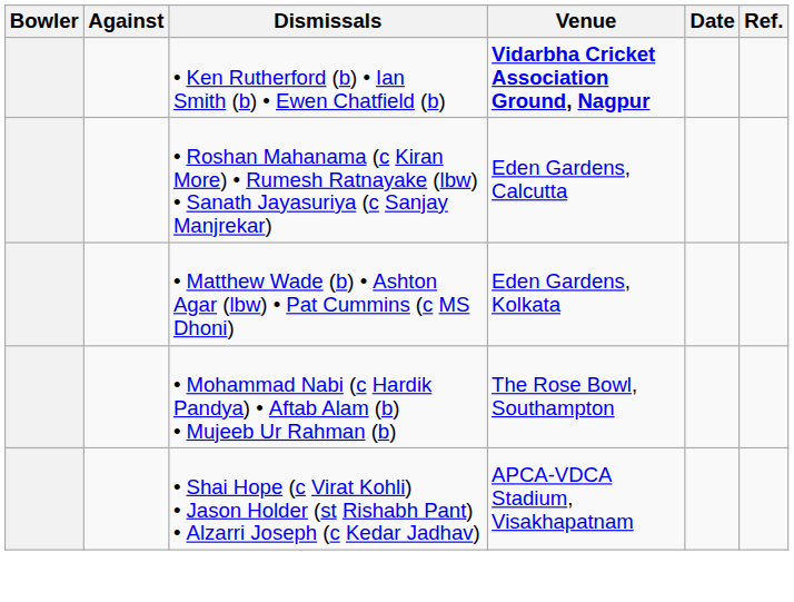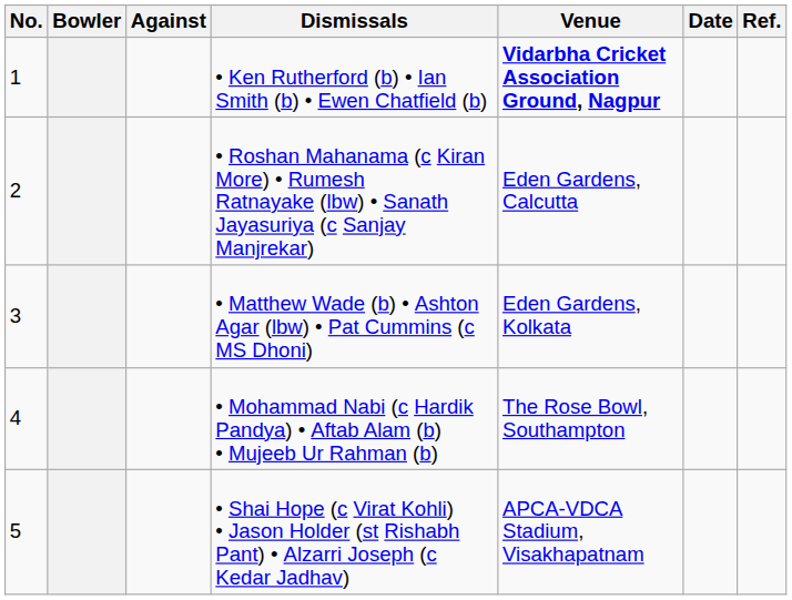+ column: No. | 1 | 2 | 3 | 4 | 5
